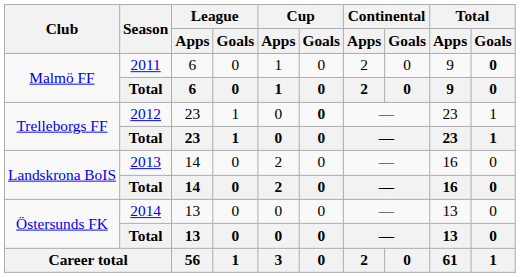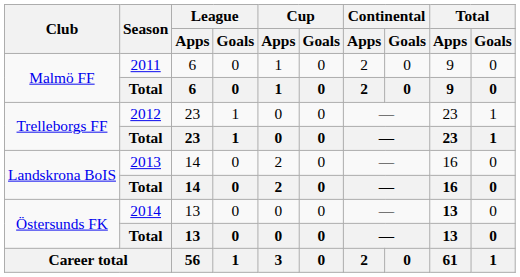Malmö FF / 2011 | Total / Goals: bold -> normal
Trelleborgs FF / 2012 | Cup / Goals: bold -> normal
Östersunds FK / 2014 | Total / Apps: normal -> bold
